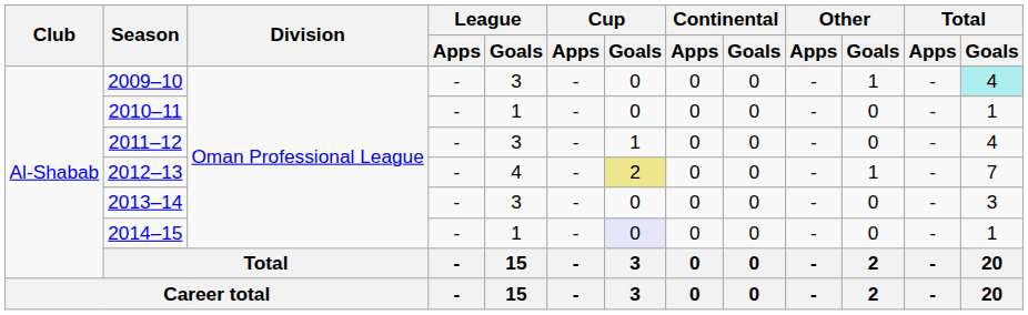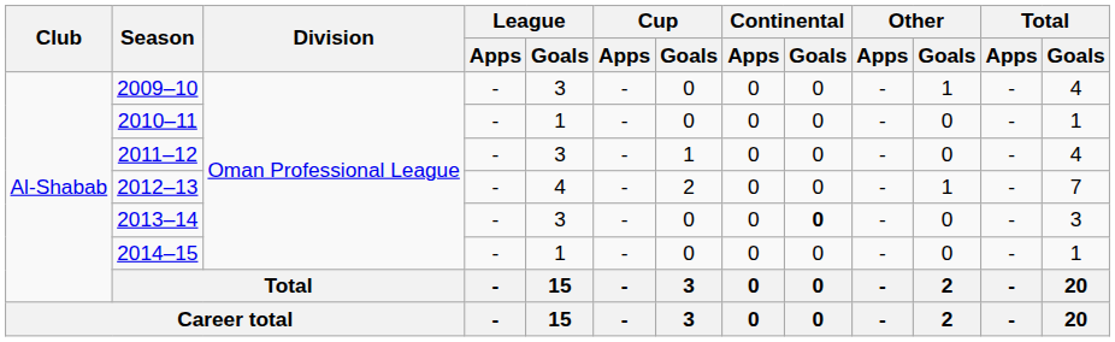2009–10 | Total / Goals: paleturquoise background -> no background
2012–13 | Cup / Goals: khaki background -> no background
2013–14 | Continental / Goals: normal -> bold
2014–15 | Cup / Goals: lavender background -> no background
